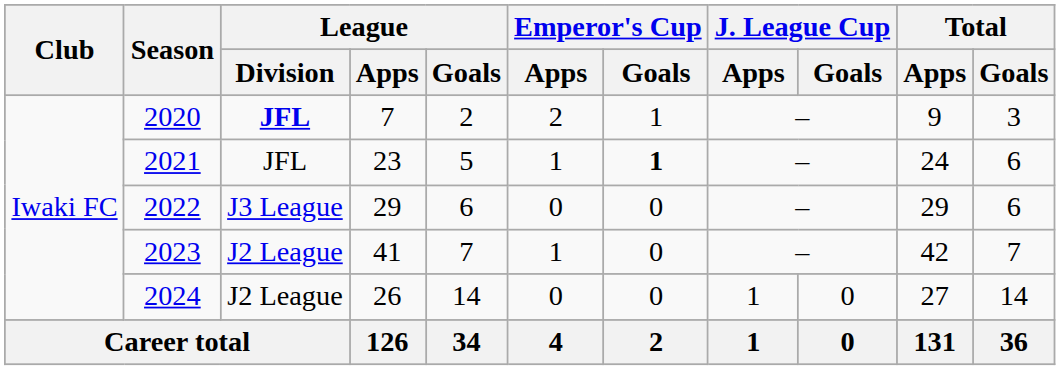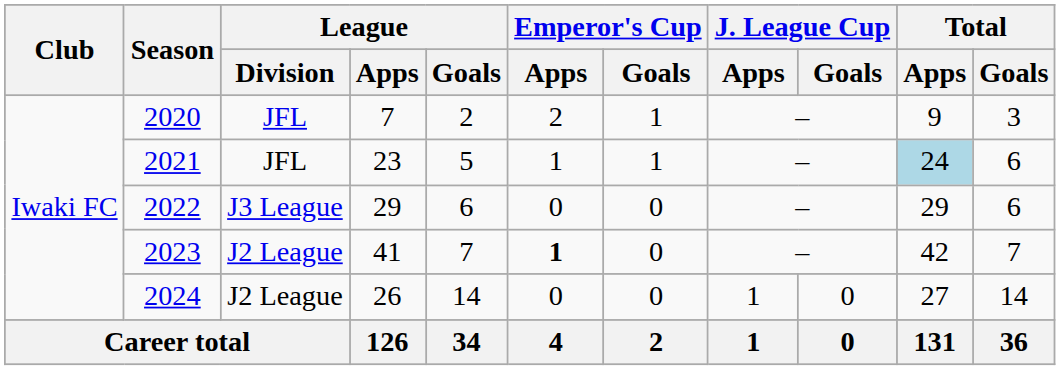2020 | League / Division: bold -> normal
2021 | Emperor's Cup / Goals: bold -> normal
2021 | Total / Apps: no background -> lightblue background
2023 | Emperor's Cup / Apps: normal -> bold
